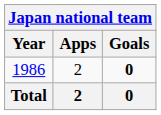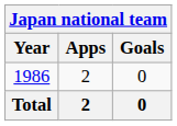1986 | Goals: bold -> normal
